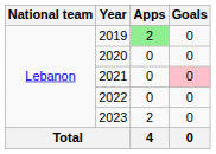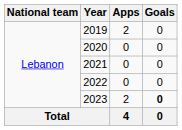2019 | Apps: lightgreen background -> no background
2021 | Goals: pink background -> no background
2023 | Goals: normal -> bold
